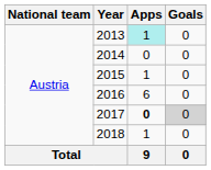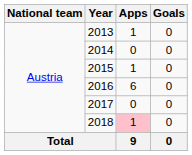2013 | Apps: paleturquoise background -> no background
2017 | Apps: bold -> normal
2017 | Goals: lightgrey background -> no background
2018 | Apps: no background -> pink background
